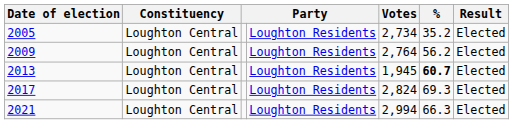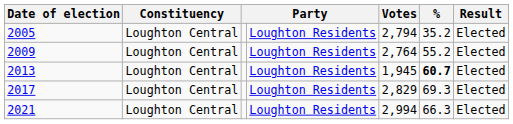2005 | Votes: 2,734 -> 2,794
2009 | %: 56.2 -> 55.2
2017 | Votes: 2,824 -> 2,829
